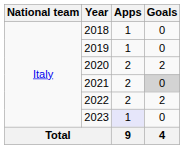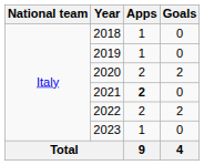2021 | Apps: normal -> bold
2021 | Goals: lightgrey background -> no background
2023 | Apps: lavender background -> no background
